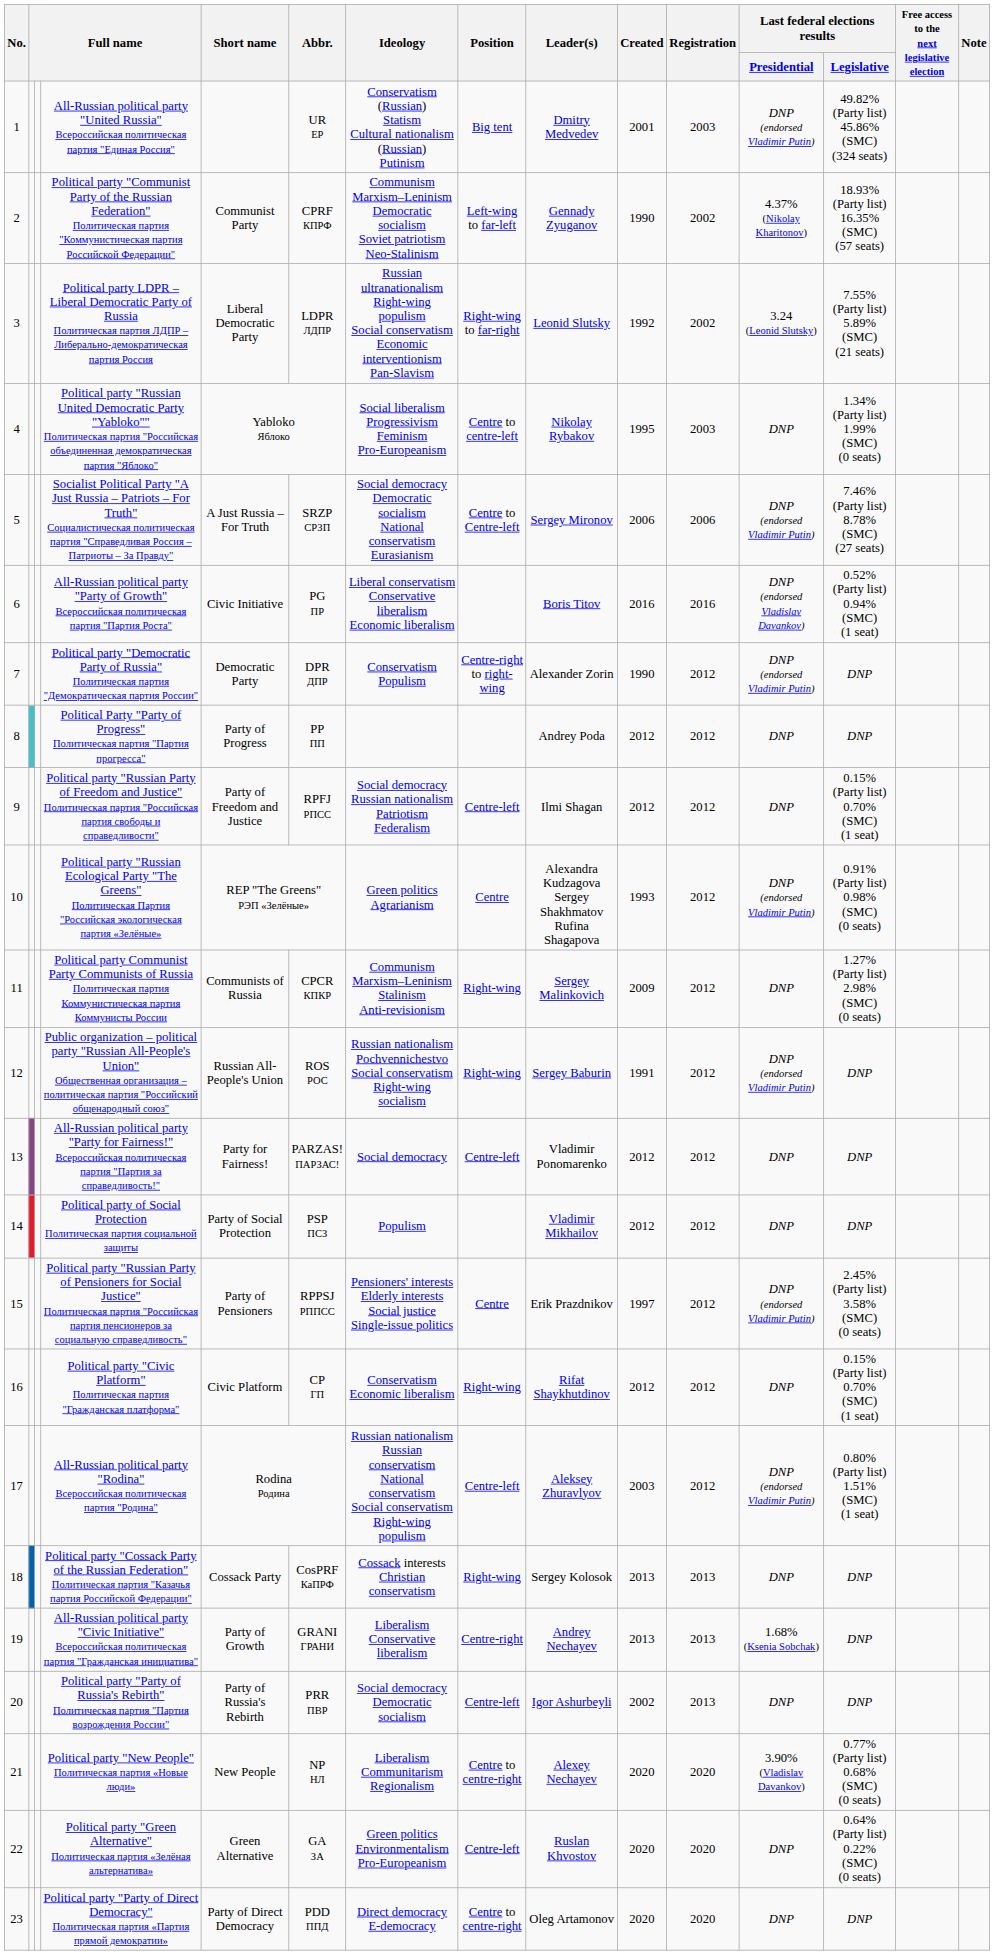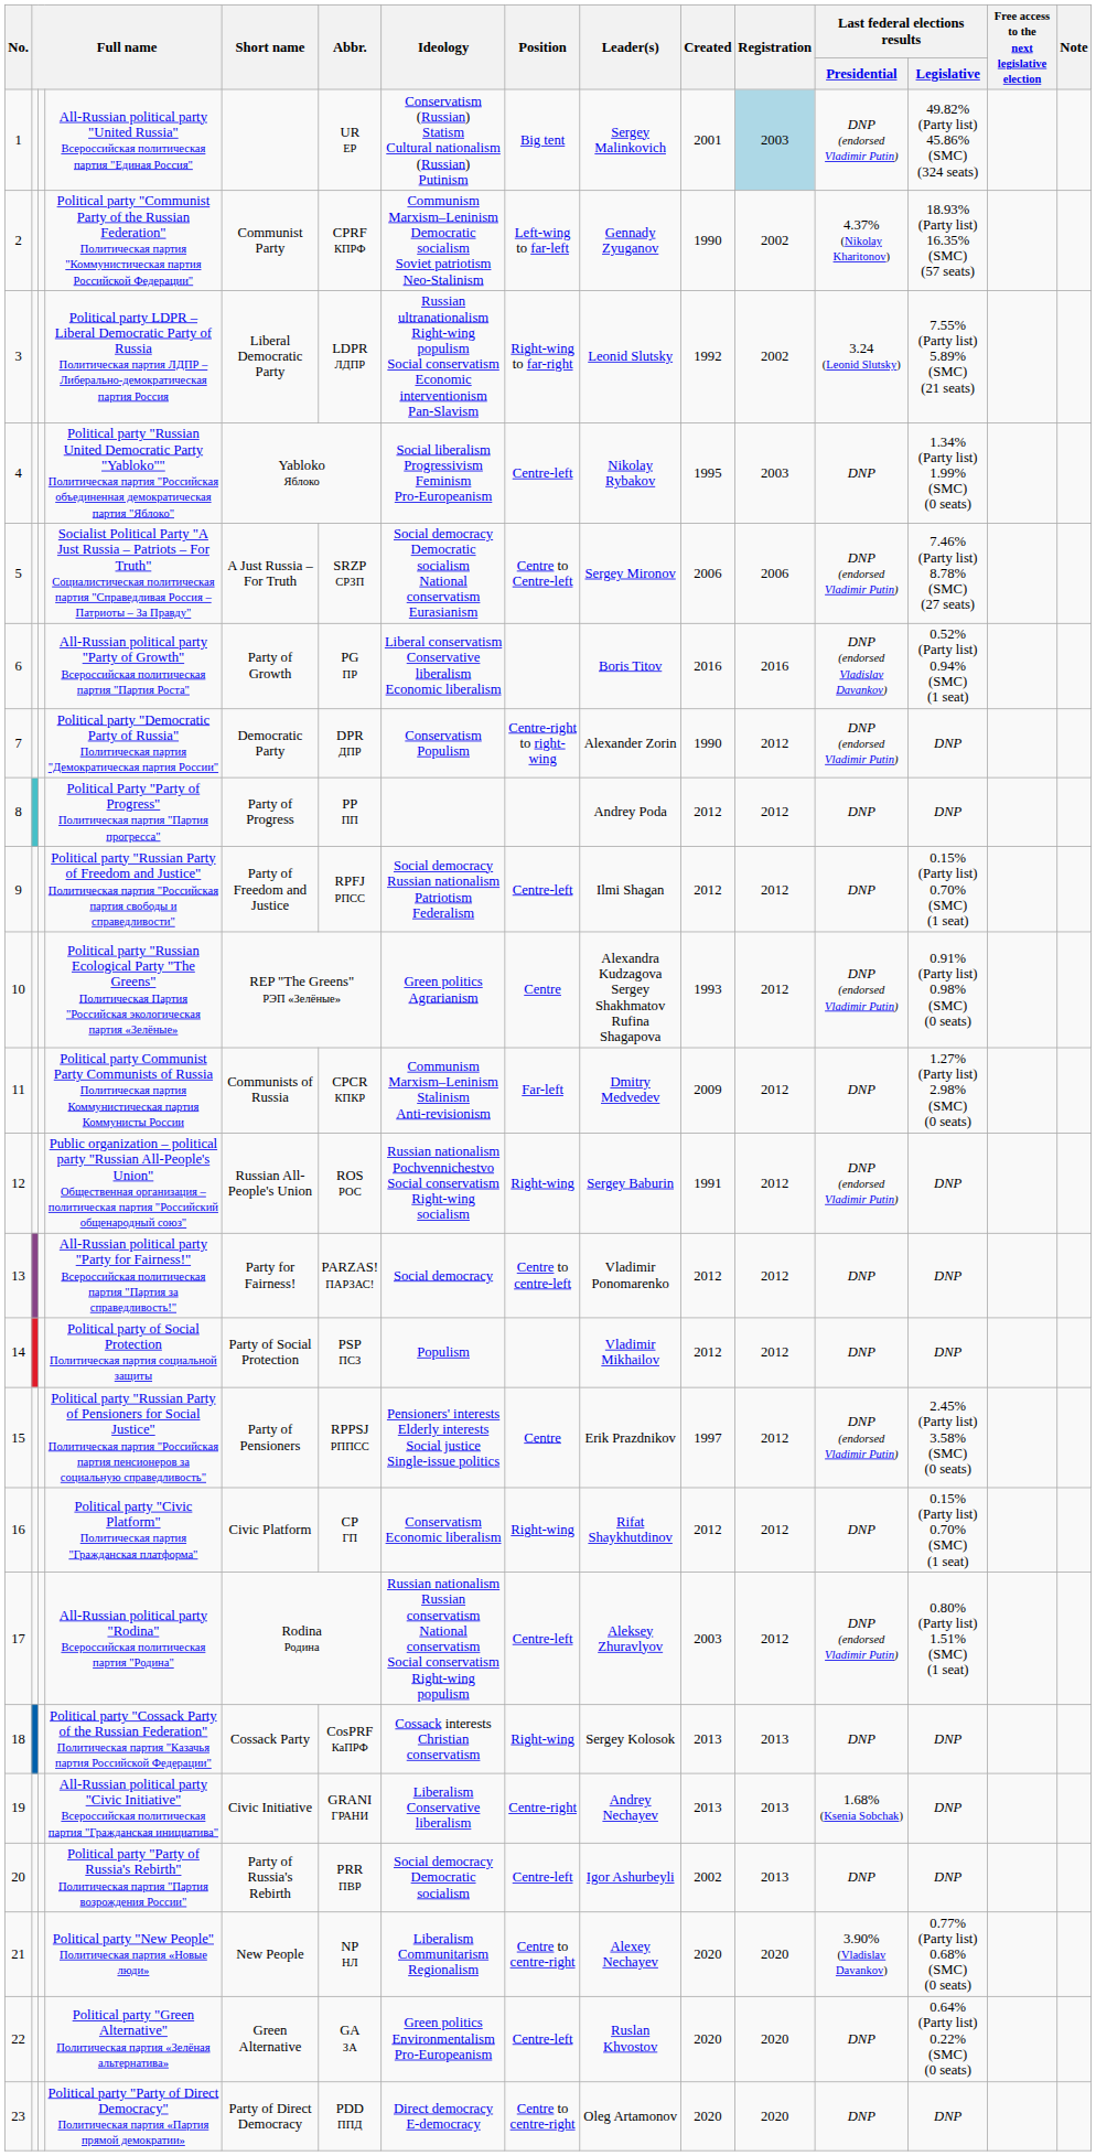row 3 | Leader(s): Dmitry Medvedev -> Sergey Malinkovich
row 3 | Registration: no background -> lightblue background
row 6 | Position: Centre to centre-left -> Centre-left
row 8 | Short name: Civic Initiative -> Party of Growth
row 13 | Position: Right-wing -> Far-left
row 13 | Leader(s): Sergey Malinkovich -> Dmitry Medvedev
row 15 | Position: Centre-left -> Centre to centre-left
row 21 | Short name: Party of Growth -> Civic Initiative
